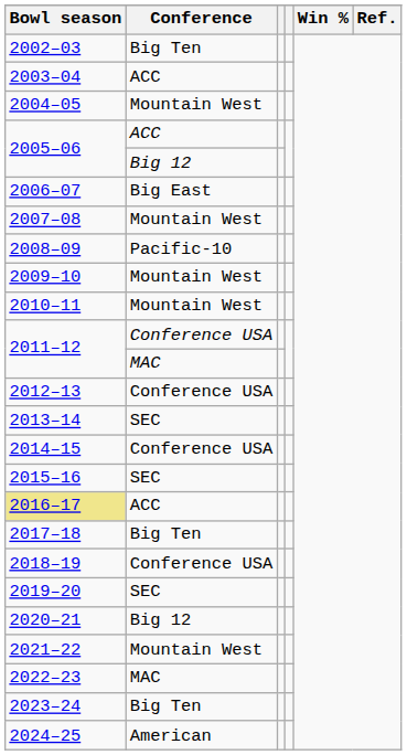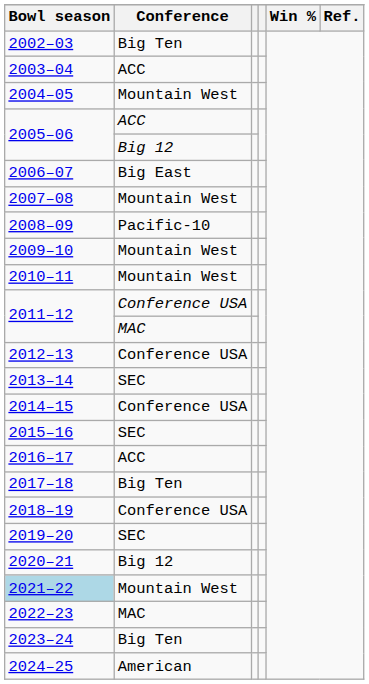2016–17 | Bowl season: khaki background -> no background
2021–22 | Bowl season: no background -> lightblue background
